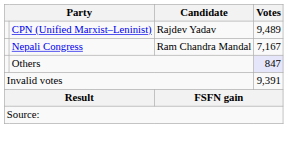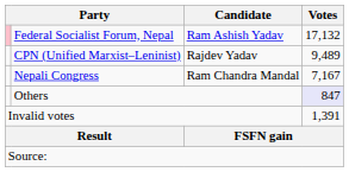+ row: Federal Socialist Forum, Nepal | Ram Ashish Yadav | 17,132
Invalid votes | Votes: 9,391 -> 1,391
